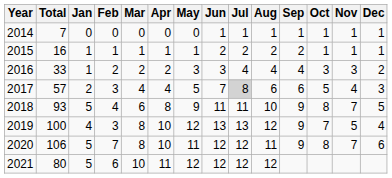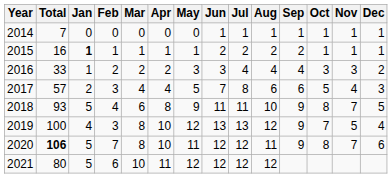2015 | Jan: normal -> bold
2017 | Jul: lightgrey background -> no background
2020 | Total: normal -> bold
